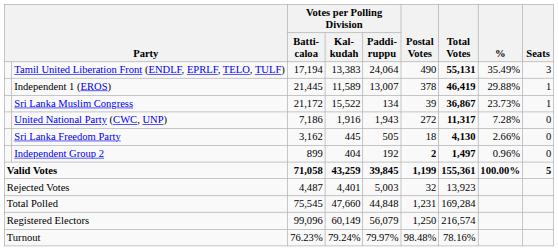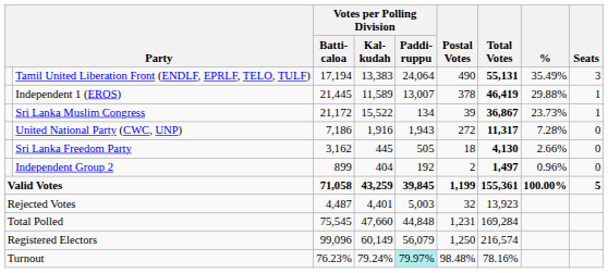Independent Group 2 | Postal Votes: bold -> normal
Turnout | Votes per Polling Division / Paddi- ruppu: no background -> paleturquoise background
